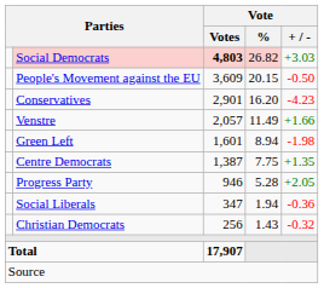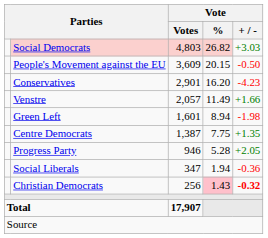Social Democrats | Vote / Votes: bold -> normal
Christian Democrats | Vote / %: no background -> pink background
Christian Democrats | Vote / + / -: normal -> bold
